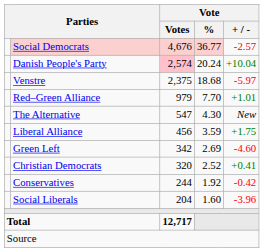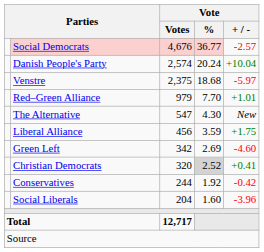Danish People's Party | Vote / Votes: pink background -> no background
Christian Democrats | Vote / %: no background -> lightgrey background
